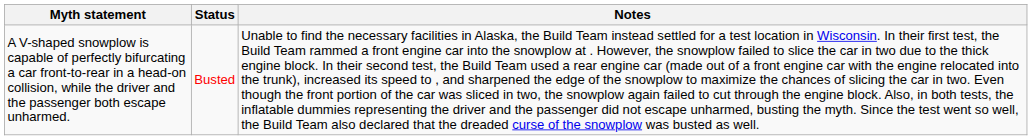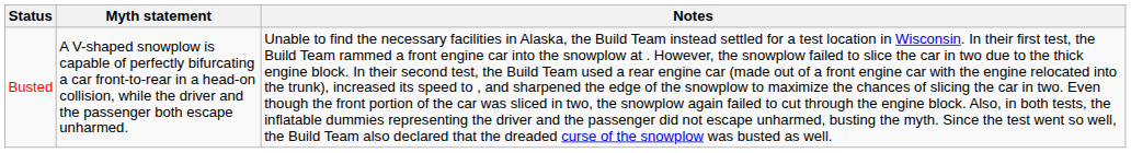columns swapped: Myth statement <-> Status
